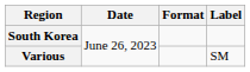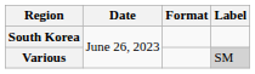Various | Label: no background -> lightgrey background
